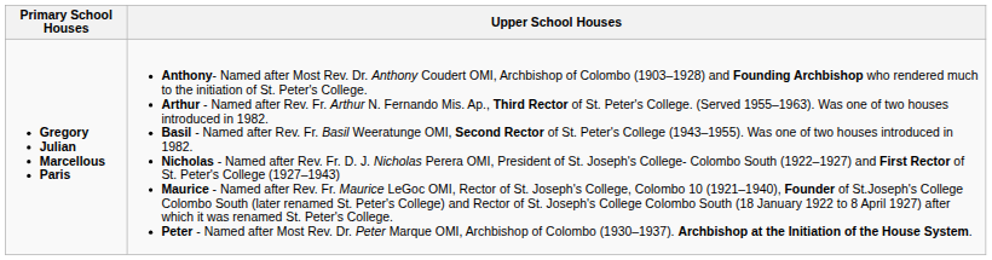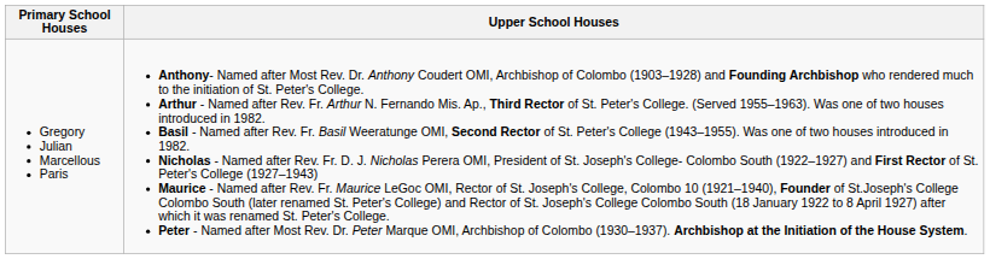Gregory Julian Marcellous Paris | Primary School Houses: bold -> normal
